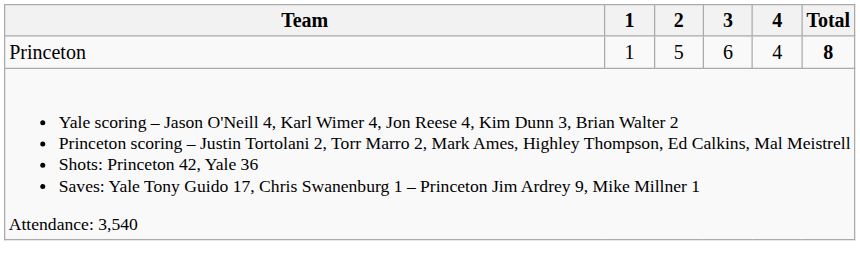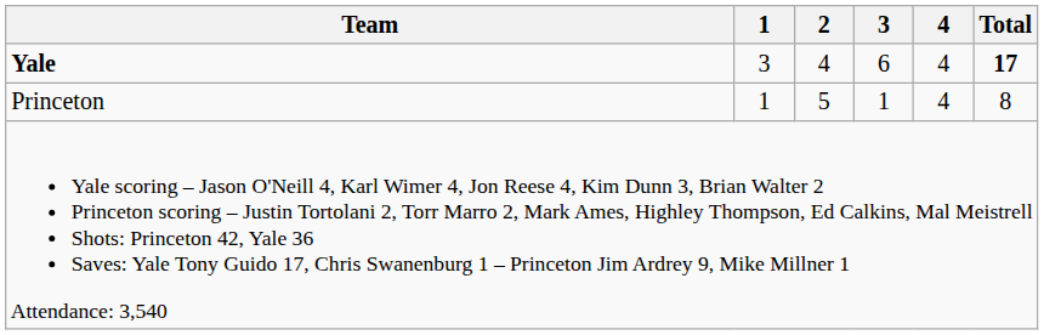+ row: Yale | 3 | 4 | 6 | 4 | 17
Princeton | 3: 6 -> 1
Princeton | Total: bold -> normal
